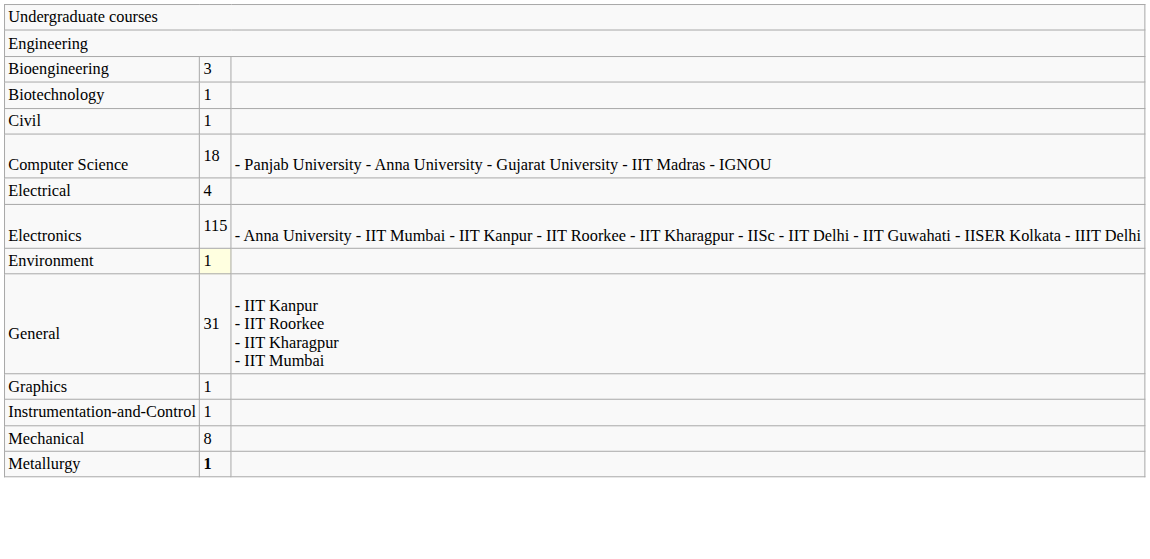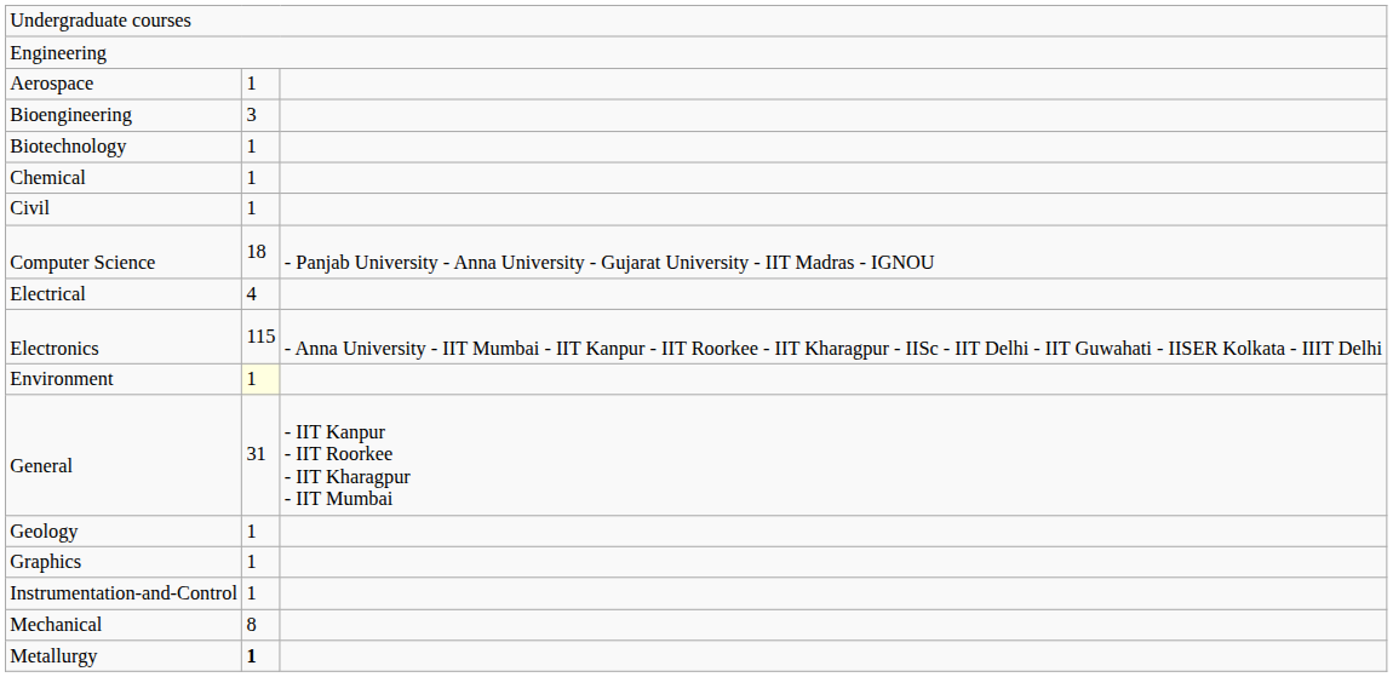+ row: Aerospace | 1
+ row: Chemical | 1
+ row: Geology | 1
